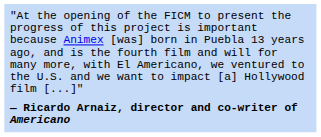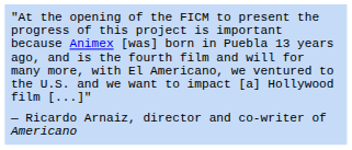row 2 | column 1: bold -> normal
